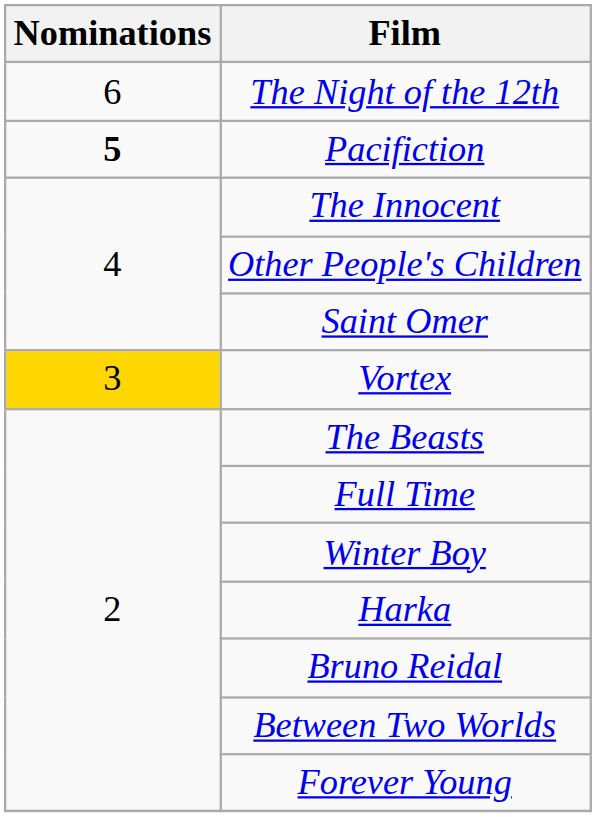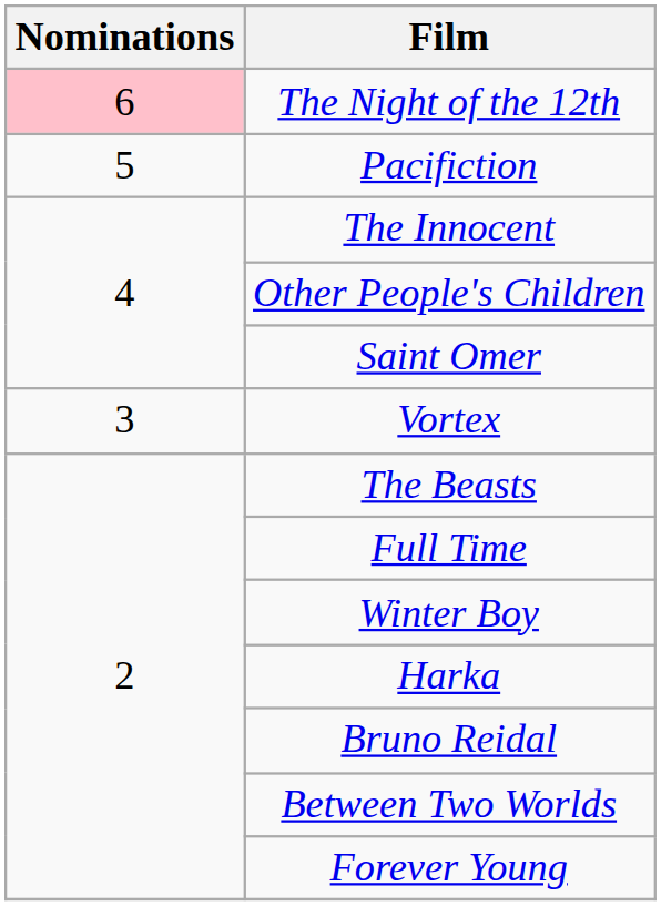The Night of the 12th | Nominations: no background -> pink background
Pacifiction | Nominations: bold -> normal
Vortex | Nominations: gold background -> no background
